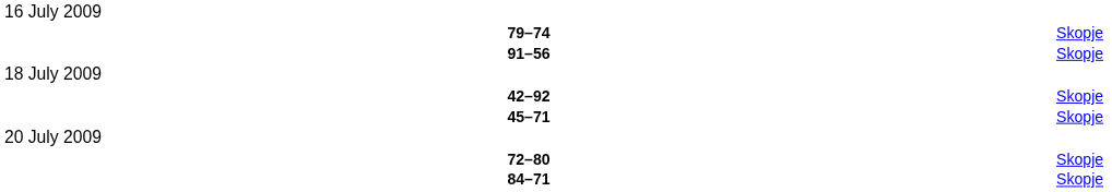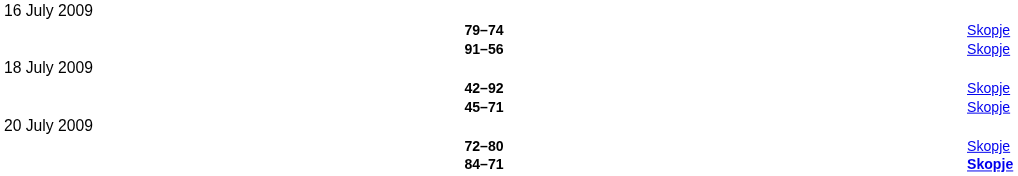84–71 | column 3: normal -> bold
